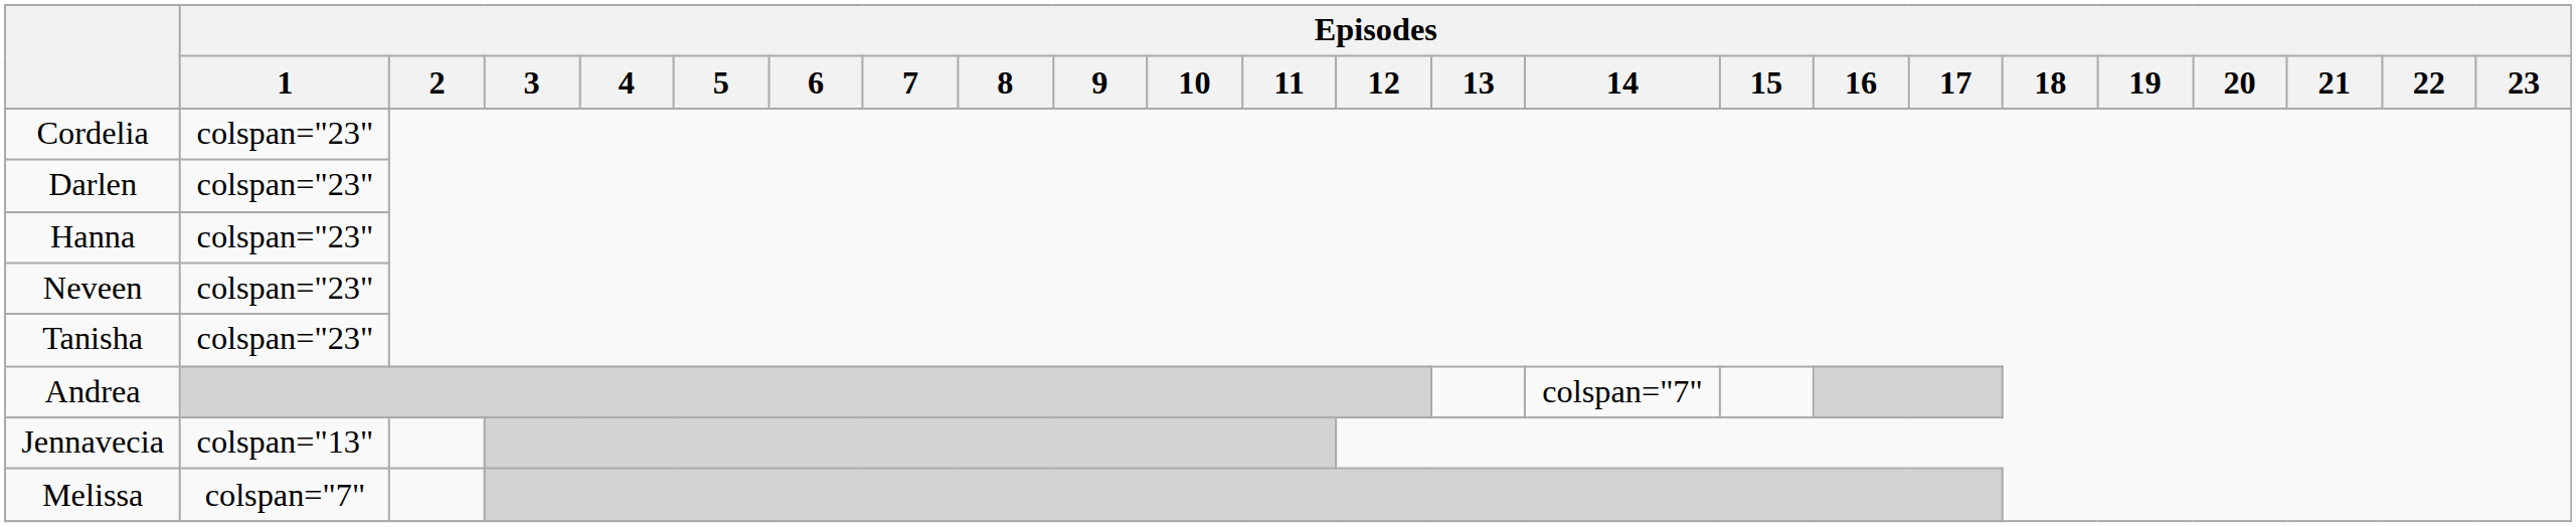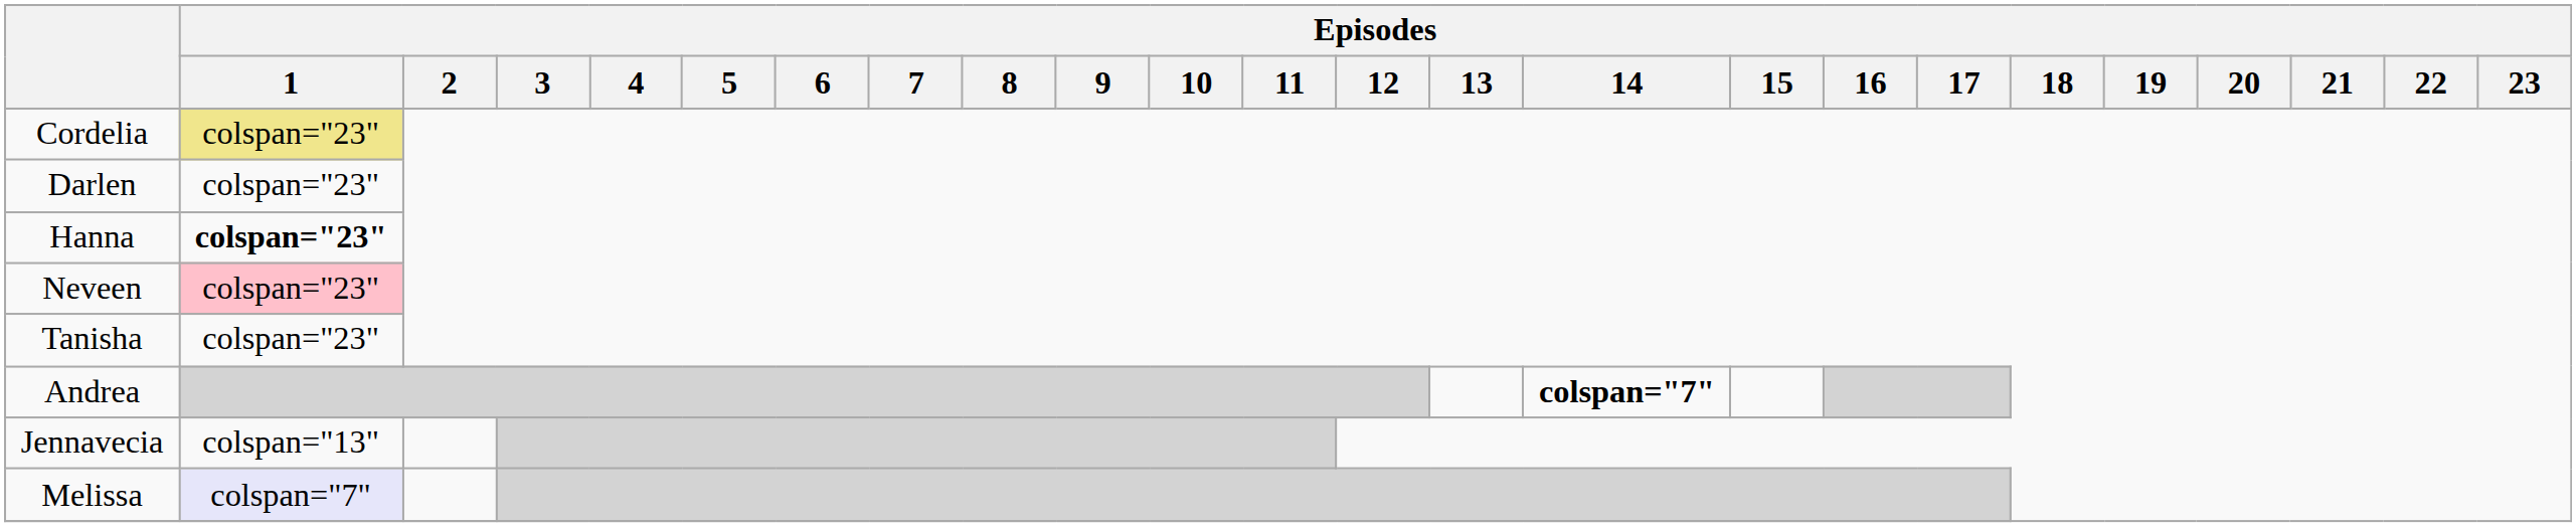Cordelia | Episodes / 1: no background -> khaki background
Hanna | Episodes / 1: normal -> bold
Neveen | Episodes / 1: no background -> pink background
Andrea | Episodes / 14: normal -> bold
Melissa | Episodes / 1: no background -> lavender background
